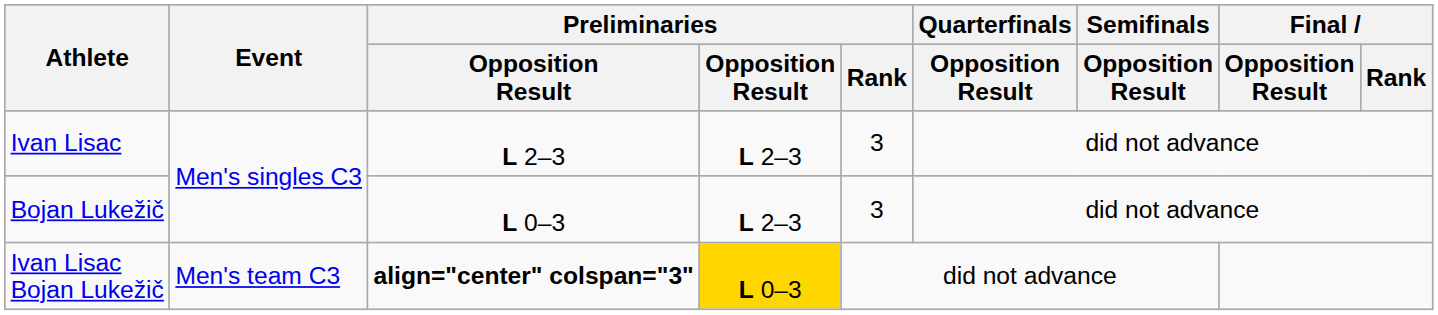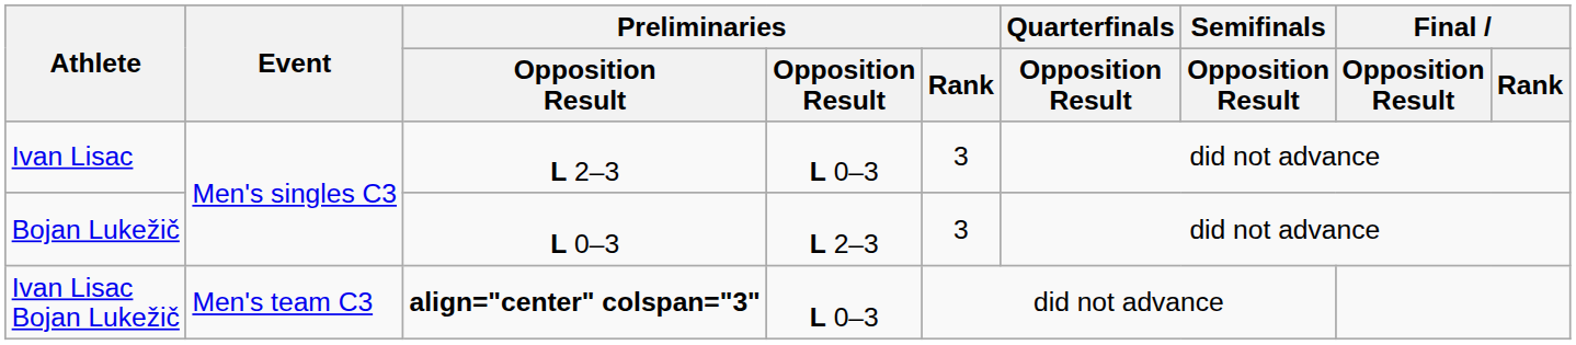Ivan Lisac | column 4: L 2–3 -> L 0–3
Ivan Lisac Bojan Lukežič | column 4: gold background -> no background
